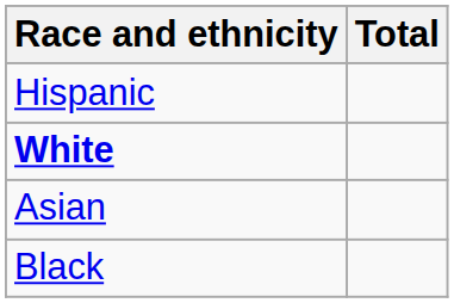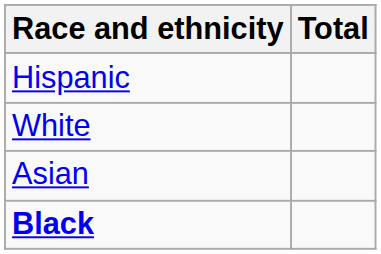White | Race and ethnicity: bold -> normal
Black | Race and ethnicity: normal -> bold
